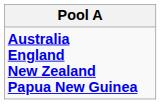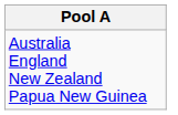row 2 | column 1: bold -> normal
